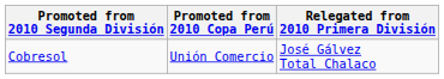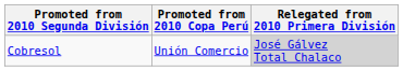row 2 | Relegated from 2010 Primera División: no background -> lightgrey background
